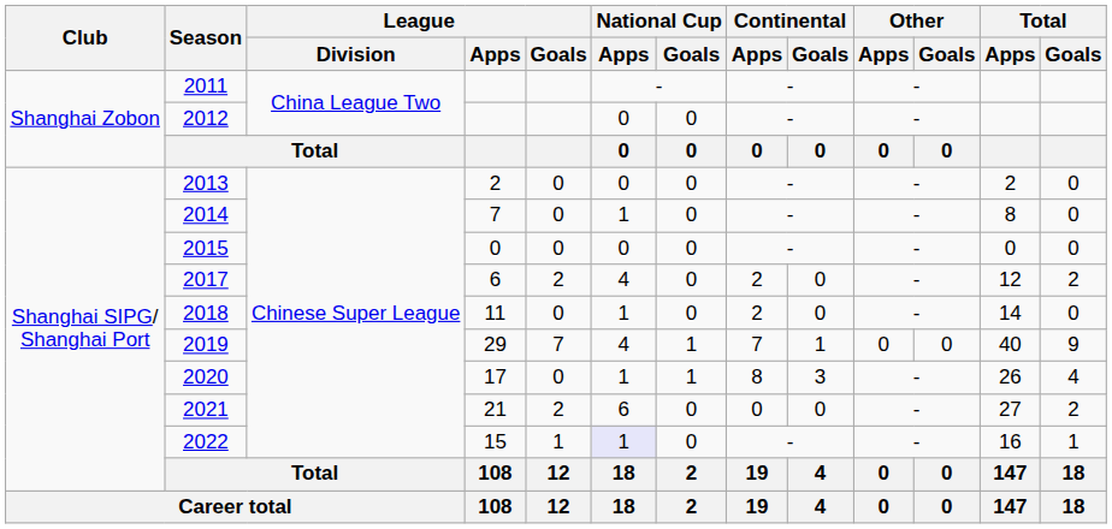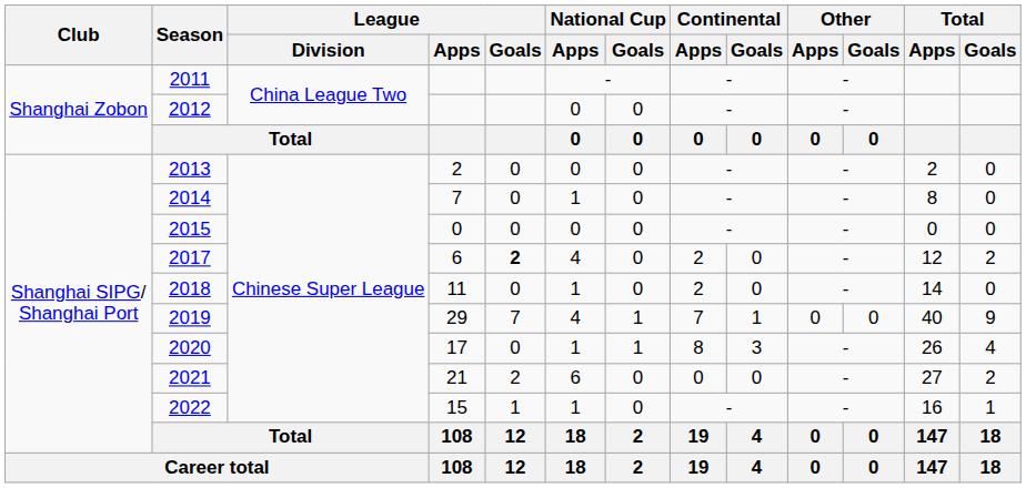2017 | League / Goals: normal -> bold
2022 | National Cup / Apps: lavender background -> no background
